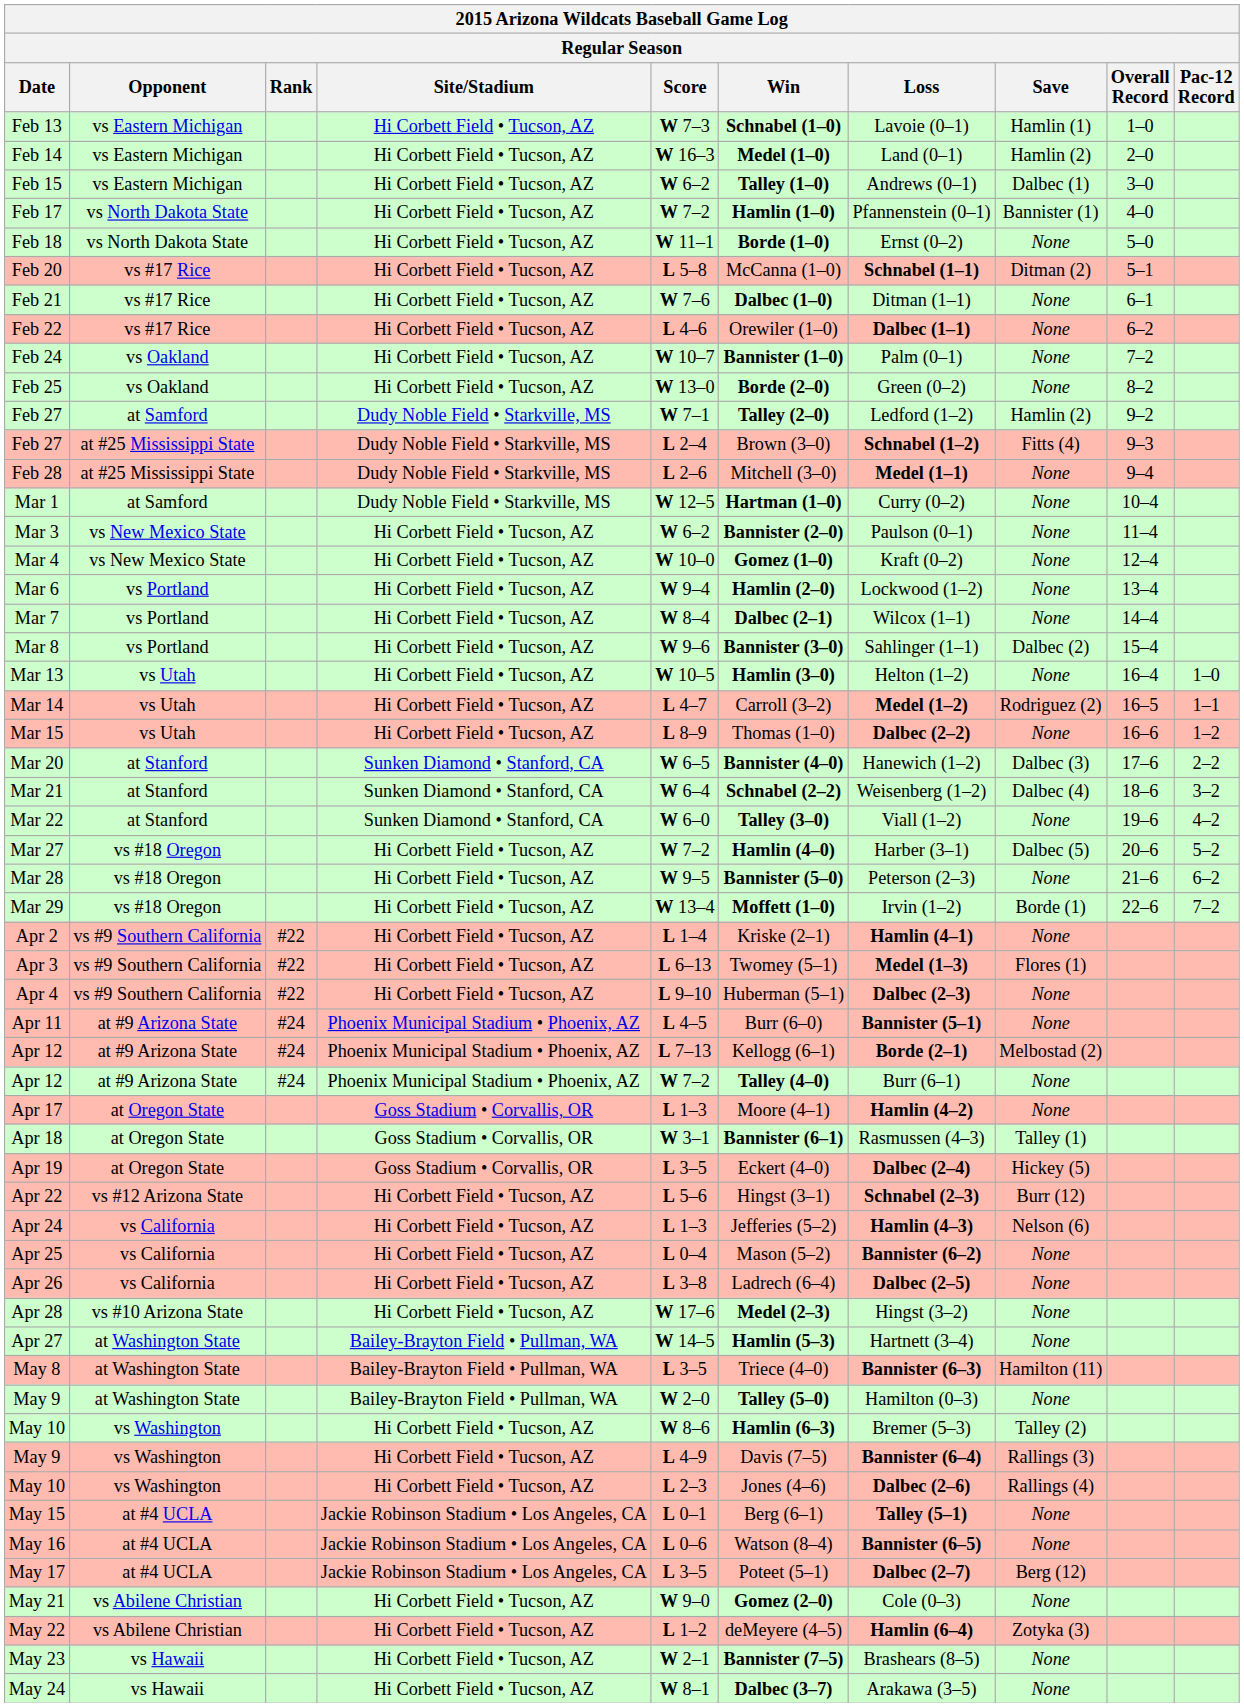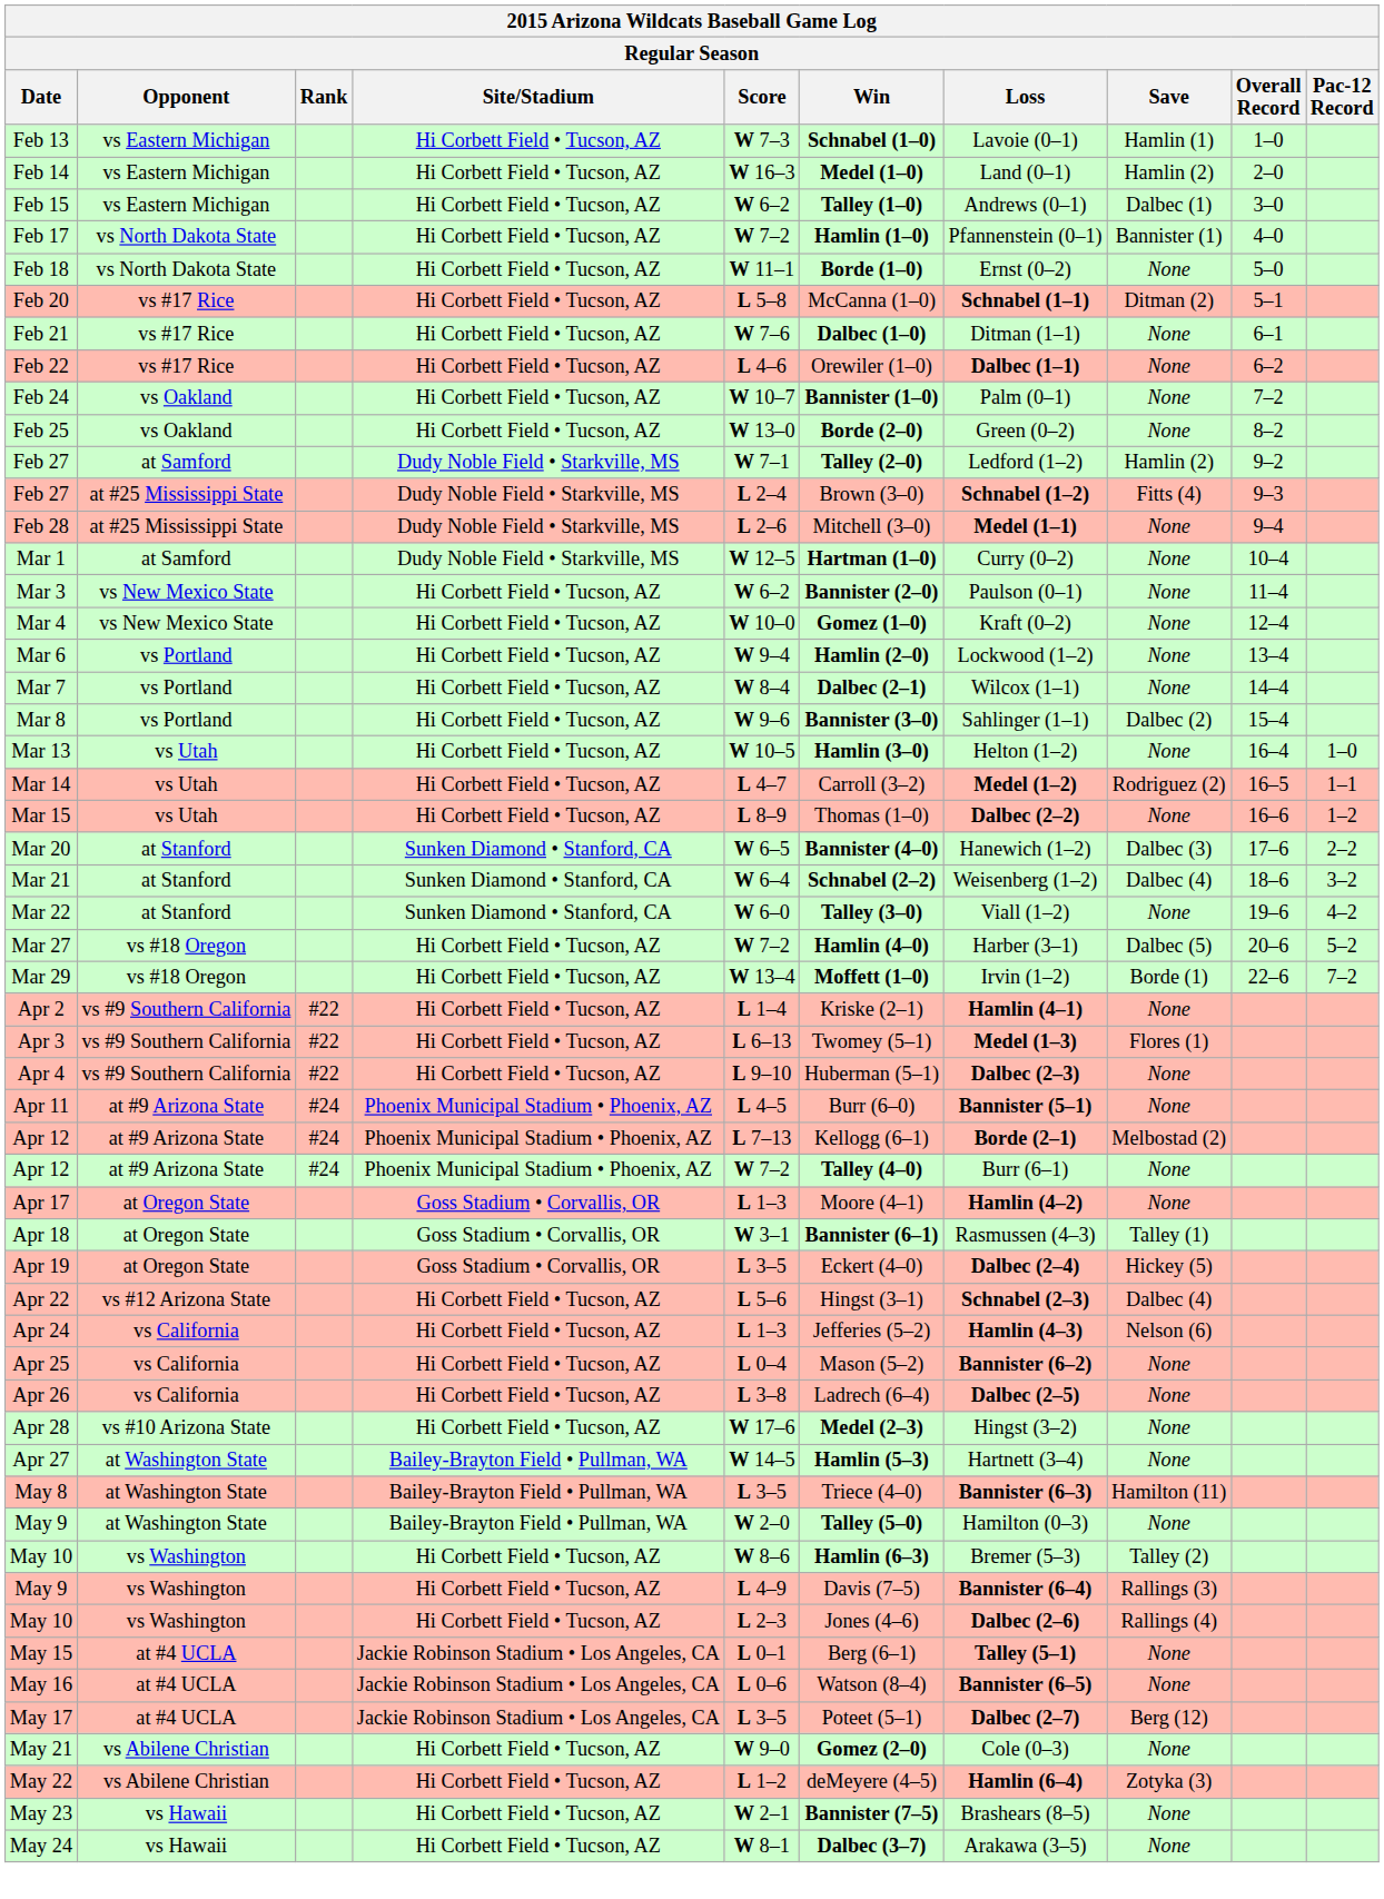- row: Mar 28 | vs #18 Oregon | Hi Corbett Field • Tucson, AZ | W 9–5 | Bannister (5–0) | Peterson (2–3) | None | 21–6 | 6–2
Apr 22 | Save: Burr (12) -> Dalbec (4)
